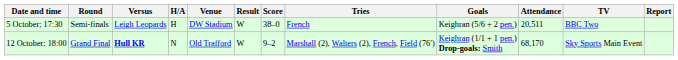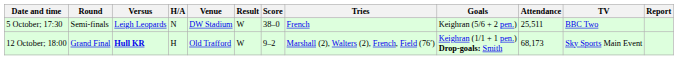5 October; 17:30 | H/A: H -> N
5 October; 17:30 | Attendance: 20,511 -> 25,511
12 October; 18:00 | H/A: N -> H
12 October; 18:00 | Attendance: 68,170 -> 68,173
